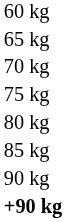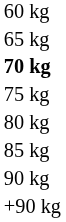70 kg | column 1: normal -> bold
+90 kg | column 1: bold -> normal
